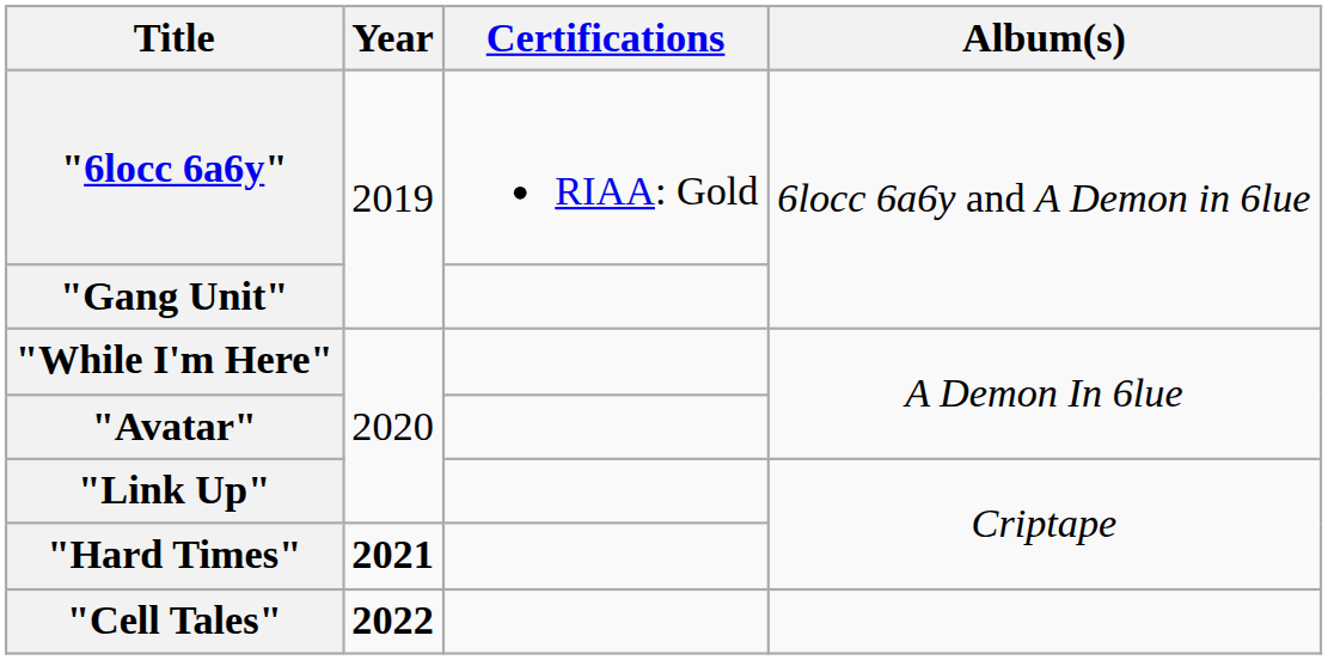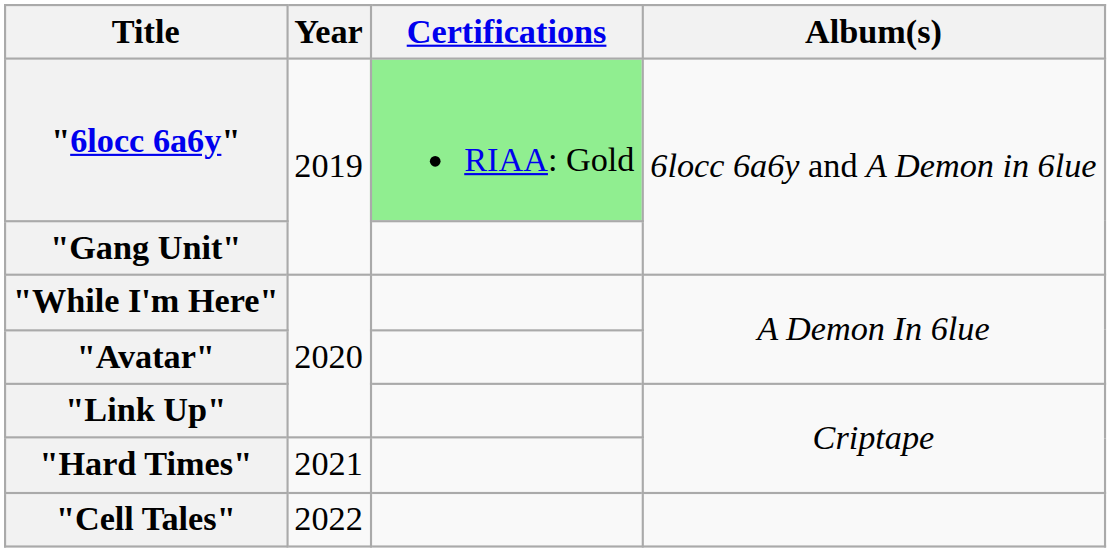"6locc 6a6y" | Certifications: no background -> lightgreen background
"Hard Times" | Year: bold -> normal
"Cell Tales" | Year: bold -> normal
